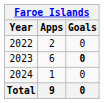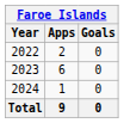2023 | Goals: bold -> normal
